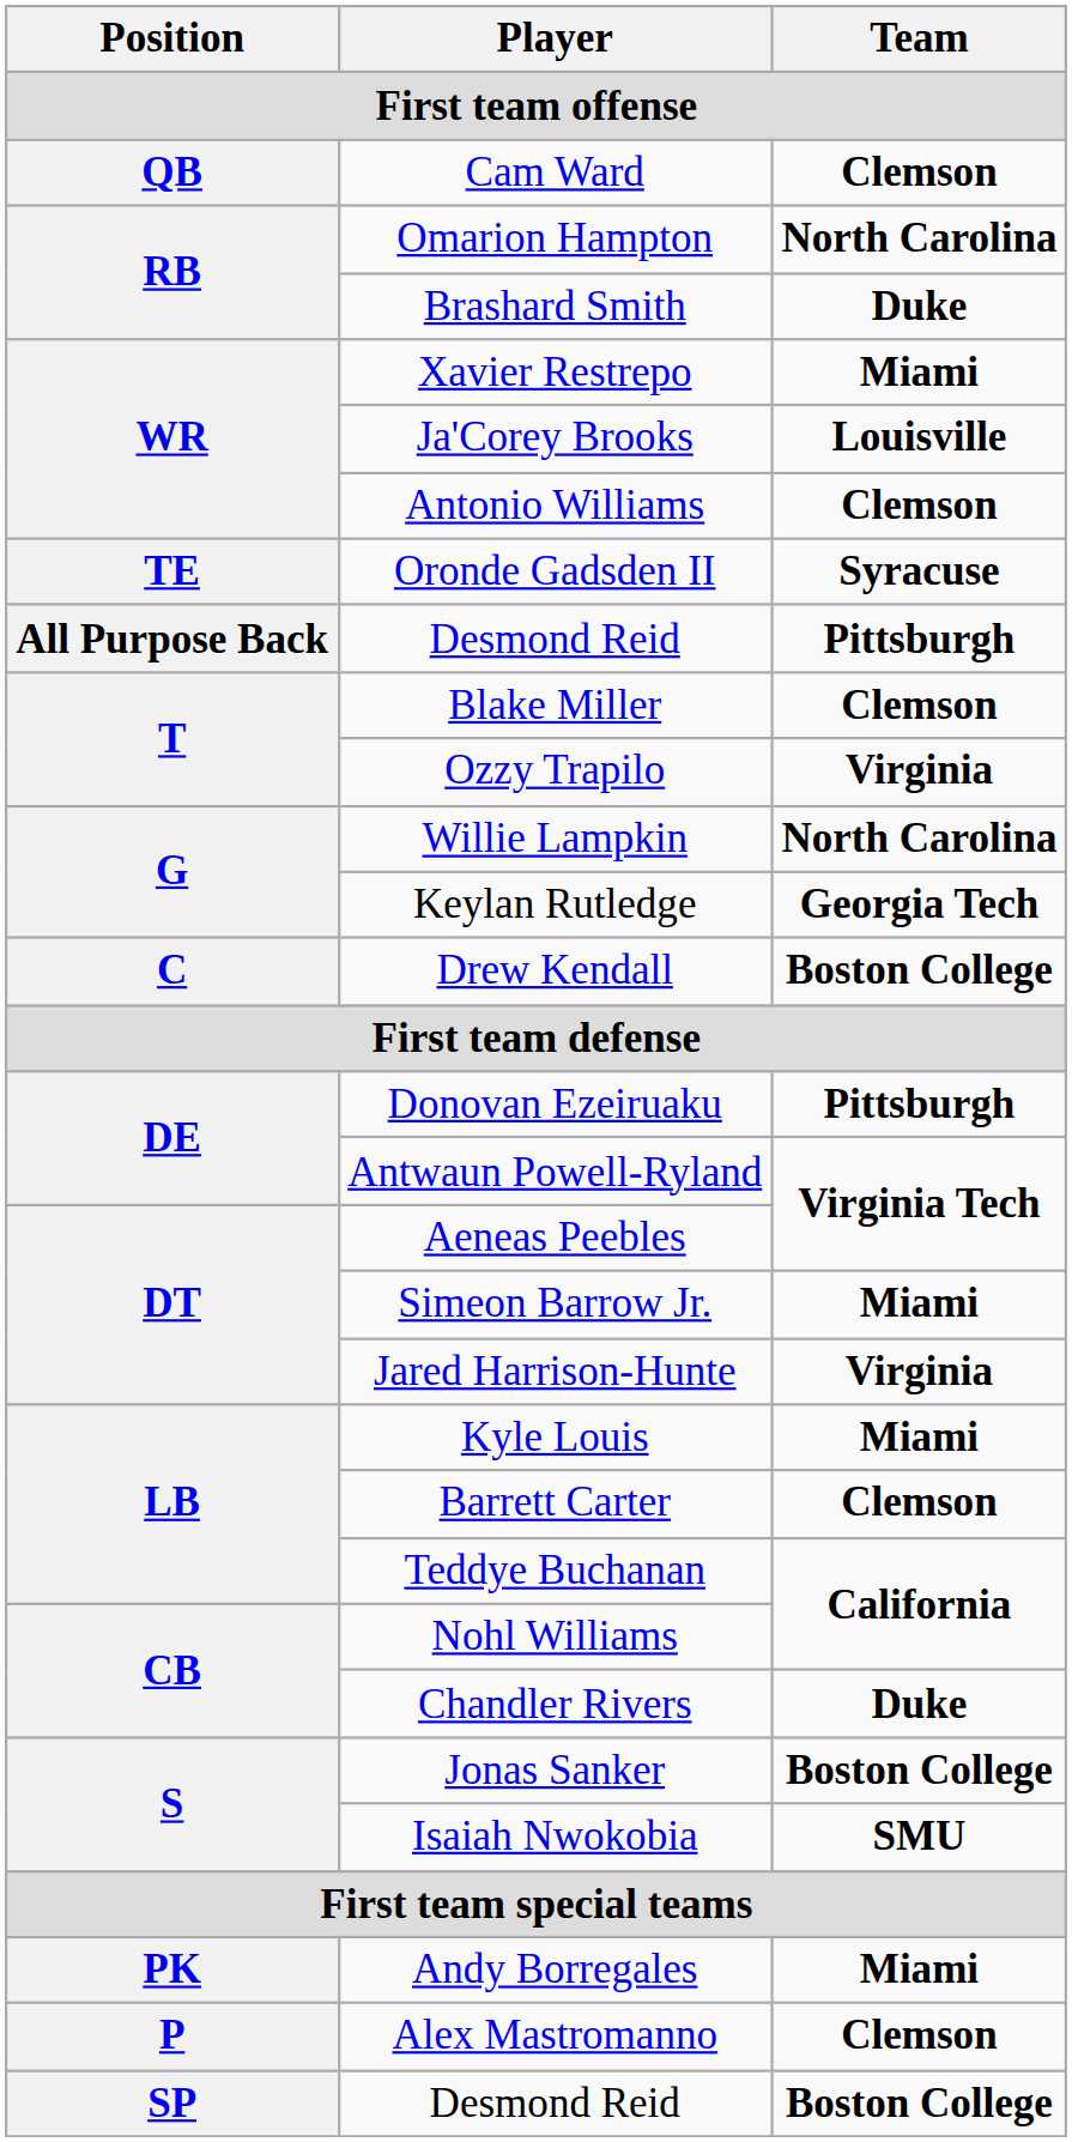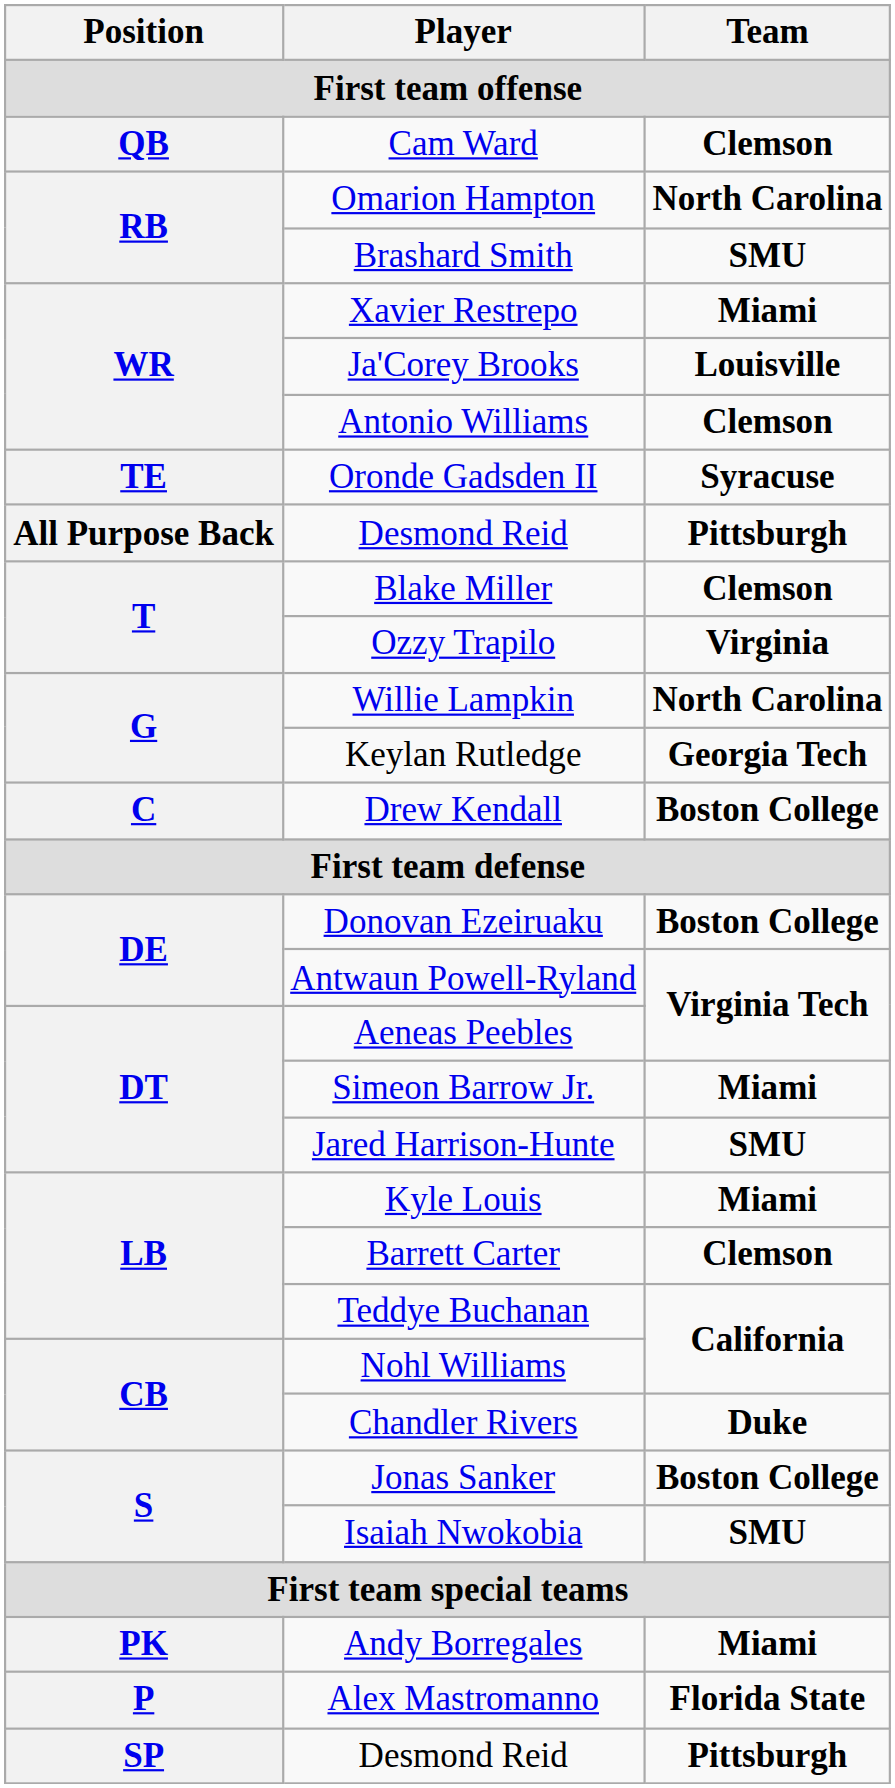Brashard Smith | Team: Duke -> SMU
Donovan Ezeiruaku | Team: Pittsburgh -> Boston College
Jared Harrison-Hunte | Team: Virginia -> SMU
Alex Mastromanno | Team: Clemson -> Florida State
SP / Desmond Reid | Team: Boston College -> Pittsburgh
